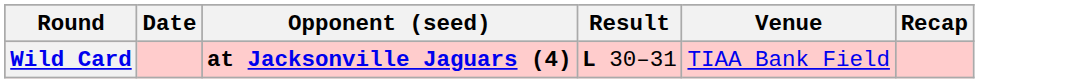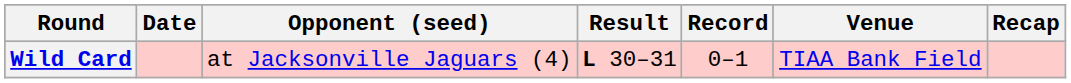+ column: Record | 0–1
Wild Card | Opponent (seed): bold -> normal
